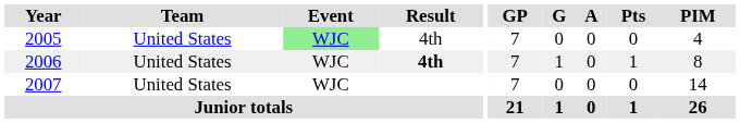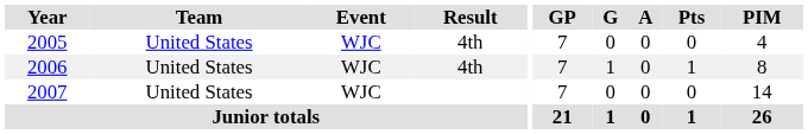2005 | Event: lightgreen background -> no background
2006 | Result: bold -> normal
